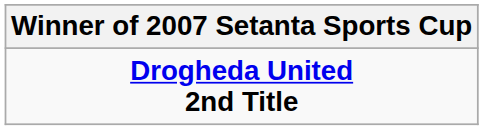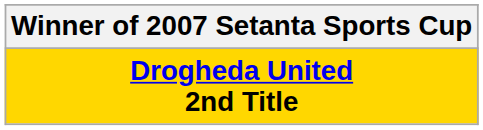row 2 | column 1: no background -> gold background
